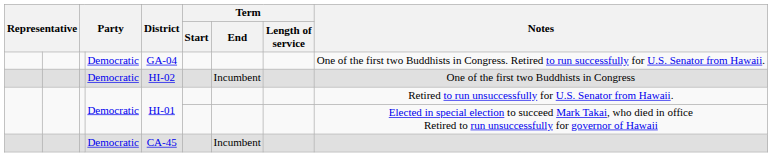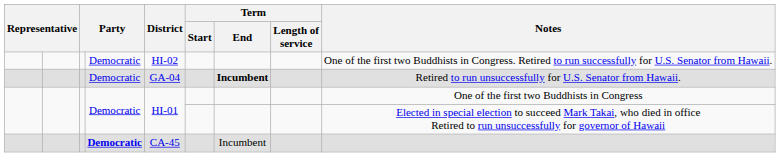row 3 | District: GA-04 -> HI-02
row 4 | District: HI-02 -> GA-04
row 4 | Term / End: normal -> bold
row 4 | Notes: One of the first two Buddhists in Congress -> Retired to run unsuccessfully for U.S. Senator from Hawaii.
row 5 | Notes: Retired to run unsuccessfully for U.S. Senator from Hawaii. -> One of the first two Buddhists in Congress
row 7 | column 4: normal -> bold
